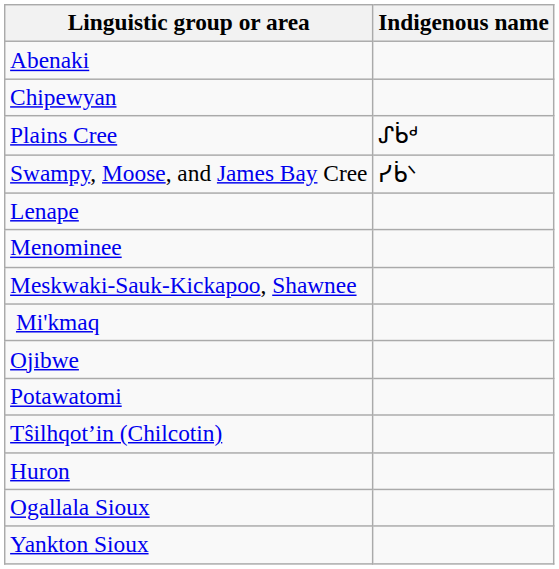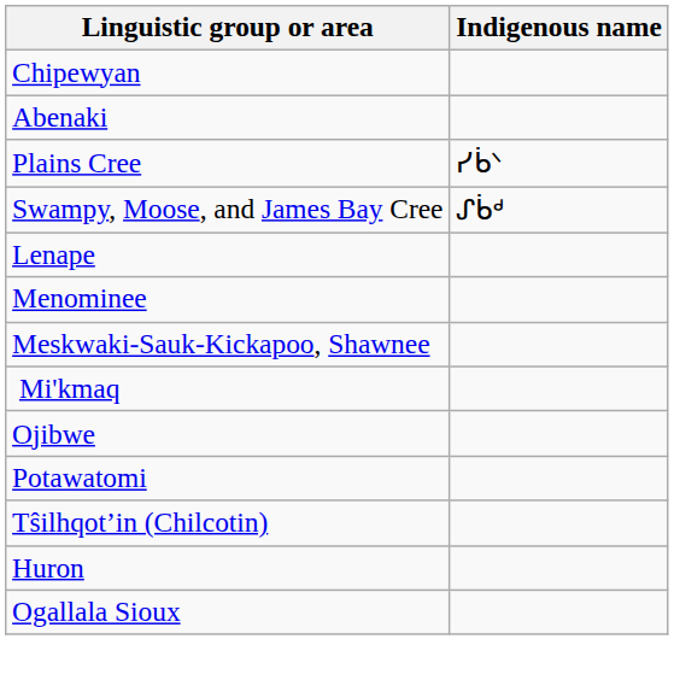rows swapped: Abenaki <-> Chipewyan
Plains Cree | Indigenous name: ᔑᑳᒄ -> ᓯᑳᐠ
Swampy, Moose, and James Bay Cree | Indigenous name: ᓯᑳᐠ -> ᔑᑳᒄ
- row: Yankton Sioux
